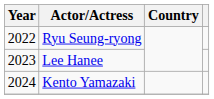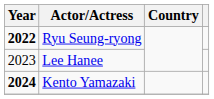Ryu Seung-ryong | Year: normal -> bold
Kento Yamazaki | Year: normal -> bold
